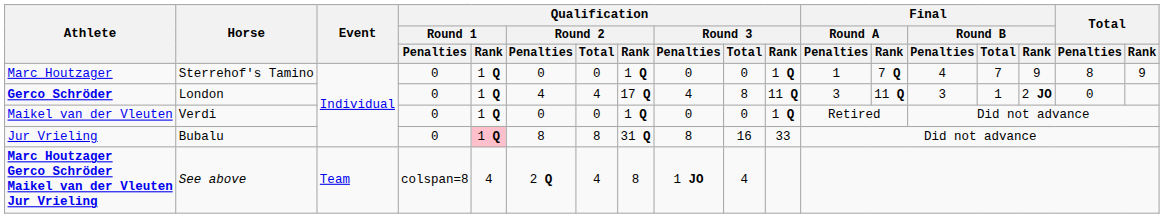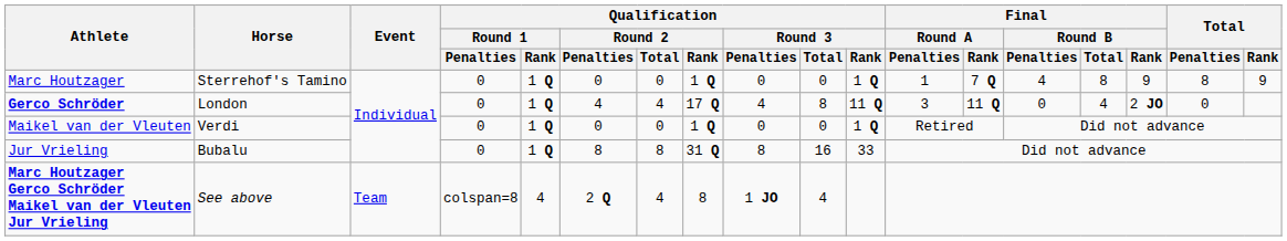Marc Houtzager | Final / Round B / Total: 7 -> 8
Gerco Schröder | Final / Round B / Penalties: 3 -> 0
Gerco Schröder | Final / Round B / Total: 1 -> 4
Jur Vrieling | Qualification / Round 1 / Rank: pink background -> no background
